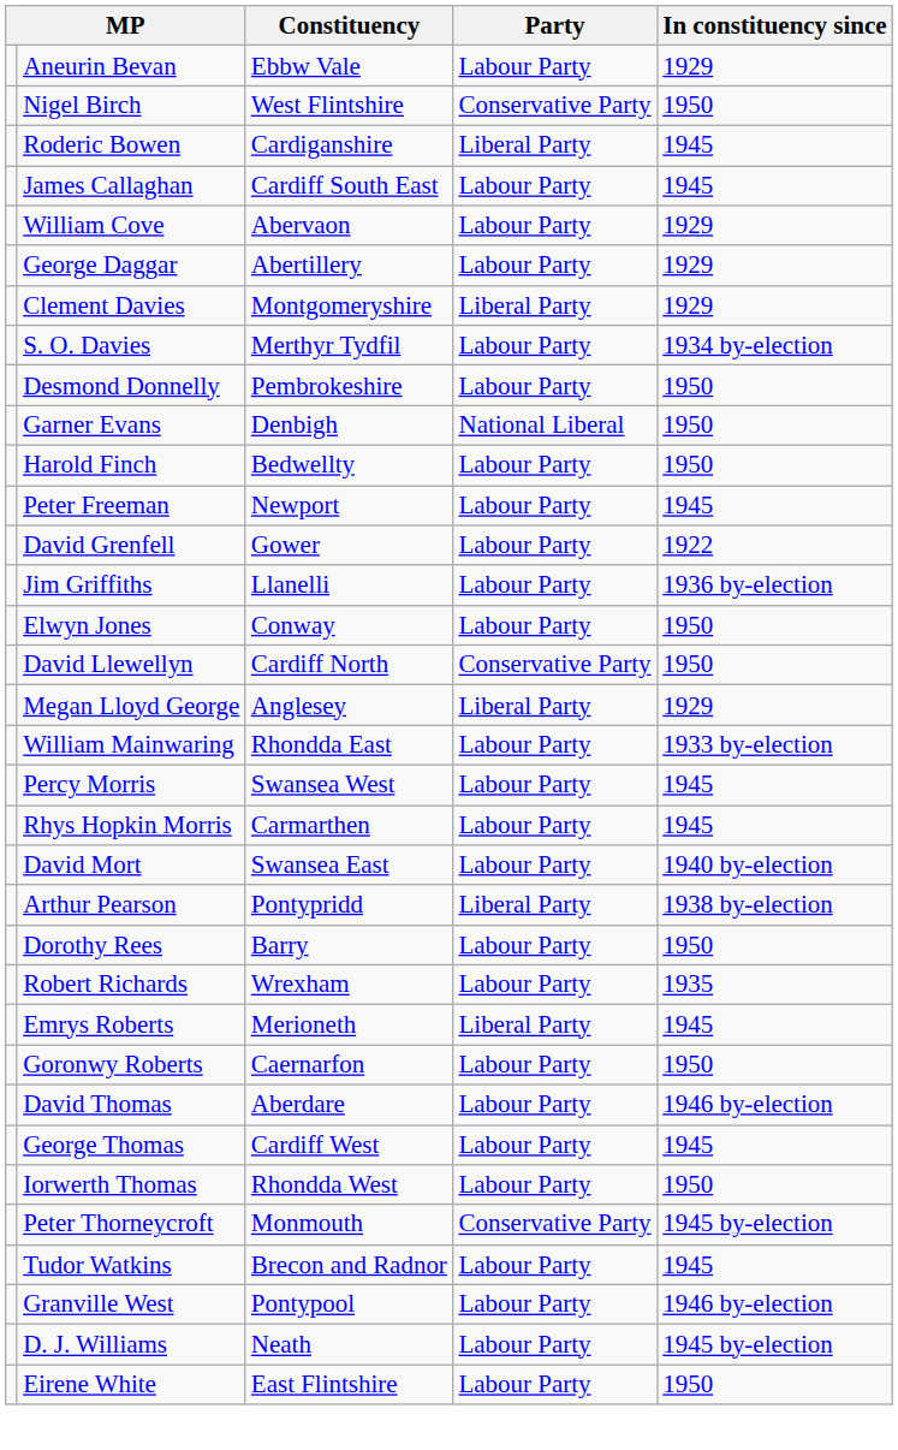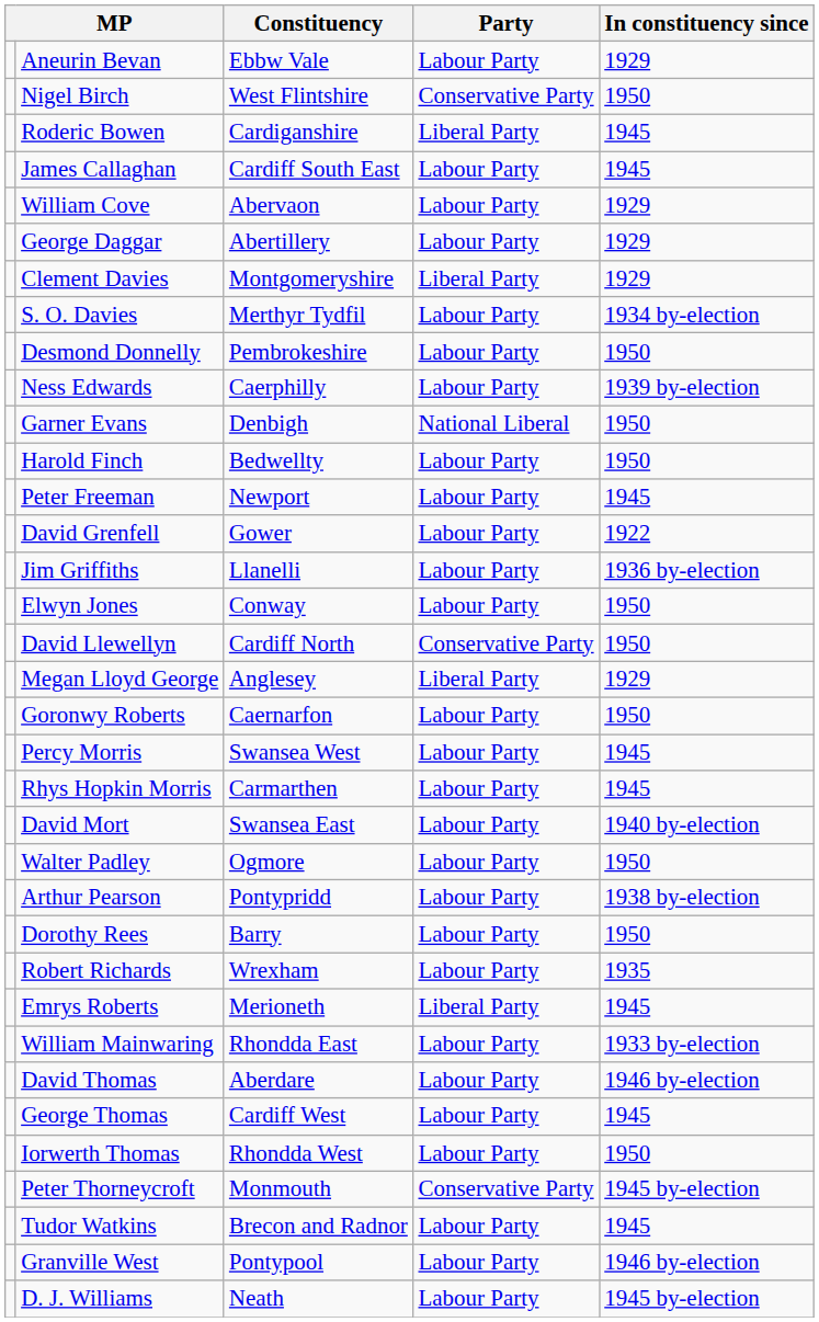+ row: Ness Edwards | Caerphilly | Labour Party | 1939 by-election
rows swapped: William Mainwaring <-> Goronwy Roberts
+ row: Walter Padley | Ogmore | Labour Party | 1950
Arthur Pearson | Party: Liberal Party -> Labour Party
- row: Eirene White | East Flintshire | Labour Party | 1950
